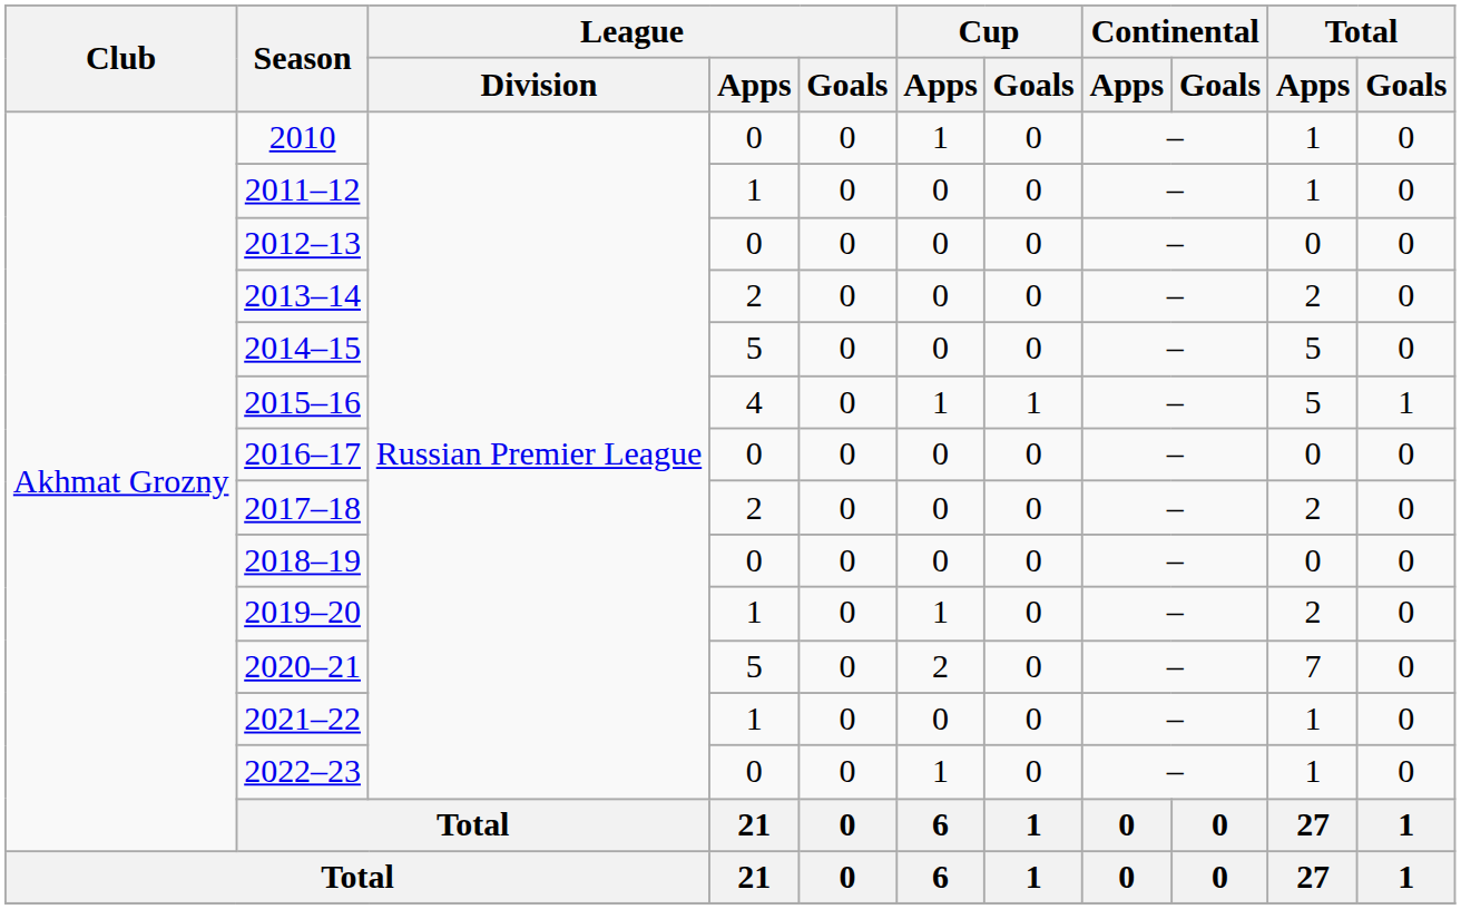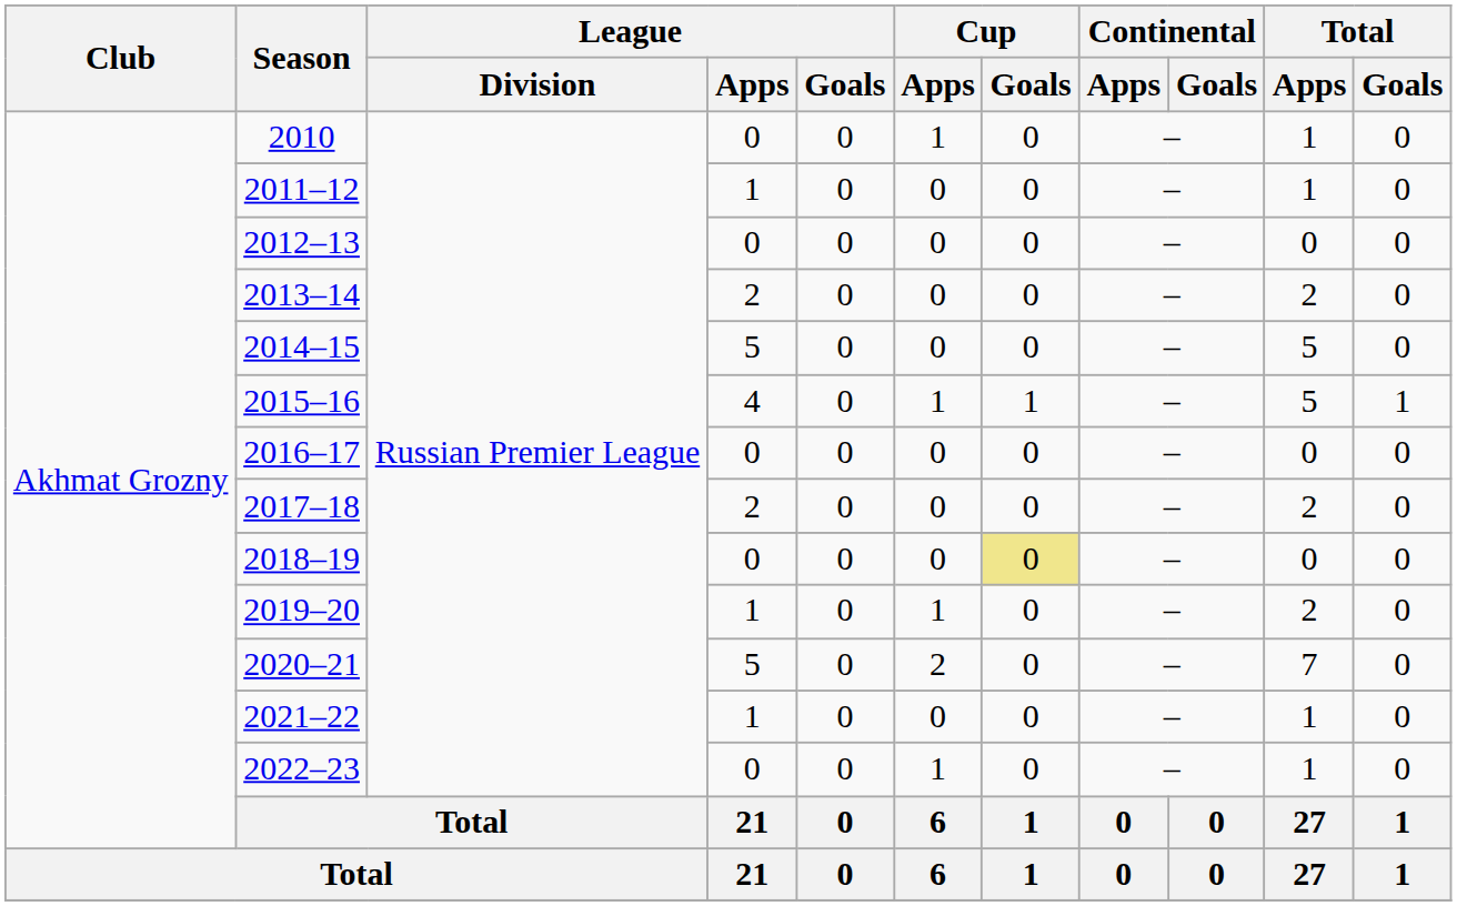2018–19 | Cup / Goals: no background -> khaki background
